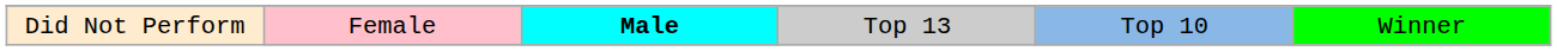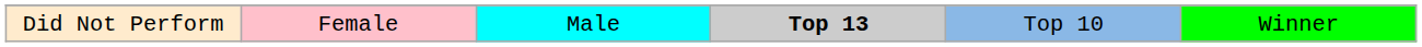Did Not Perform | column 3: bold -> normal
Did Not Perform | column 4: normal -> bold
